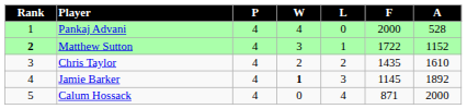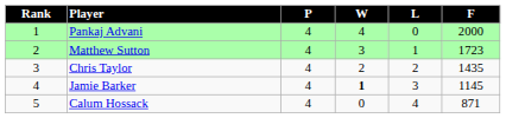- column: A | 528 | 1152 | 1610 | 1892 | 2000
Matthew Sutton | Rank: bold -> normal
Matthew Sutton | F: 1722 -> 1723
